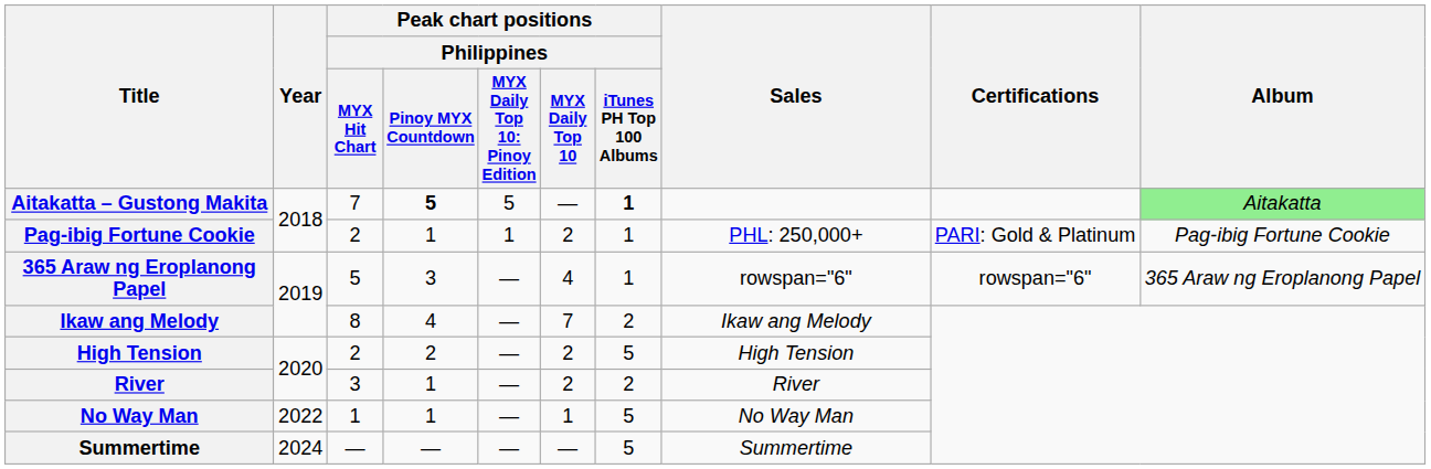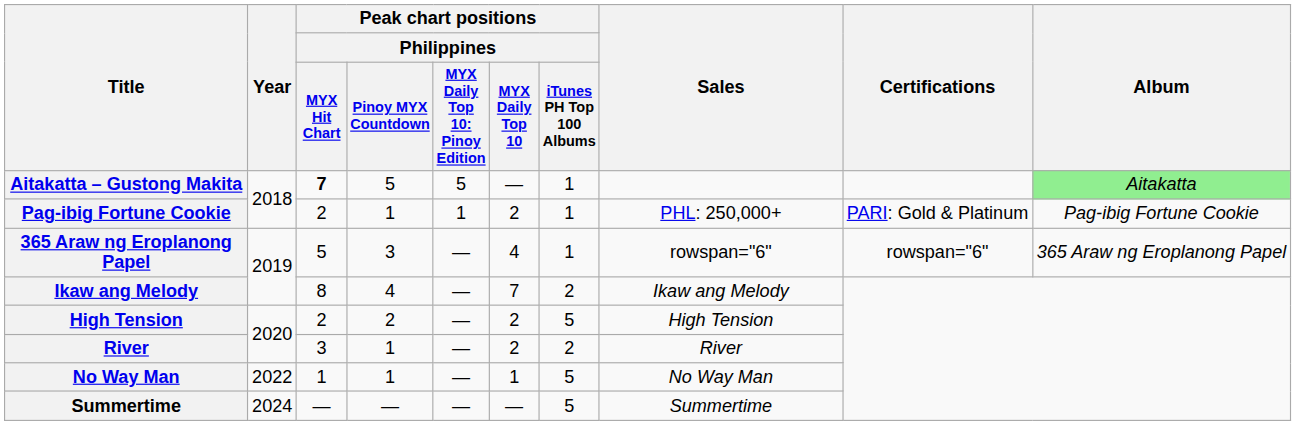Aitakatta – Gustong Makita | Peak chart positions / Philippines / MYX Hit Chart: normal -> bold
Aitakatta – Gustong Makita | Peak chart positions / Philippines / Pinoy MYX Countdown: bold -> normal
Aitakatta – Gustong Makita | column 7: bold -> normal
